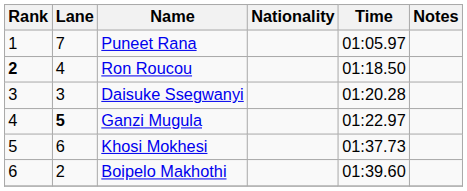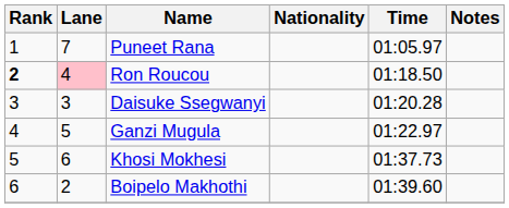Ron Roucou | Lane: no background -> pink background
Ganzi Mugula | Lane: bold -> normal
